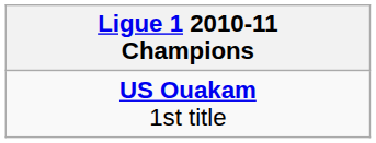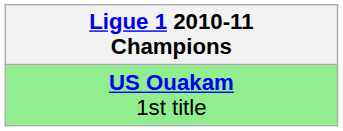row 2 | column 1: no background -> lightgreen background
